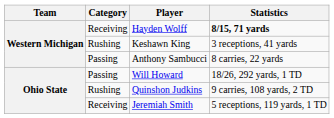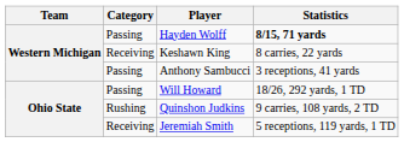Hayden Wolff | Category: Receiving -> Passing
Keshawn King | Category: Rushing -> Receiving
Keshawn King | Statistics: 3 receptions, 41 yards -> 8 carries, 22 yards
Anthony Sambucci | Statistics: 8 carries, 22 yards -> 3 receptions, 41 yards
